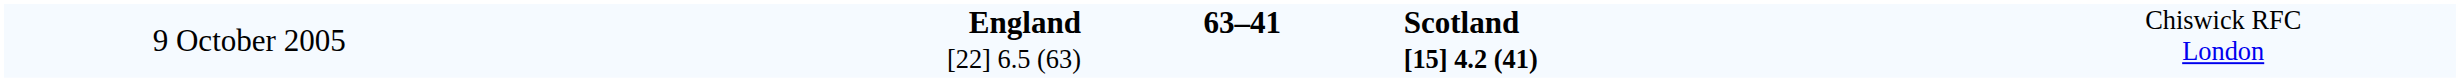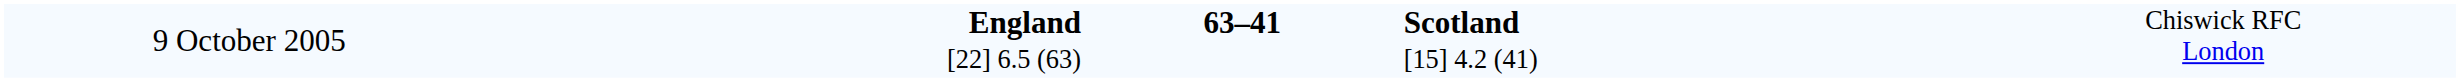[22] 6.5 (63) | column 4: bold -> normal
